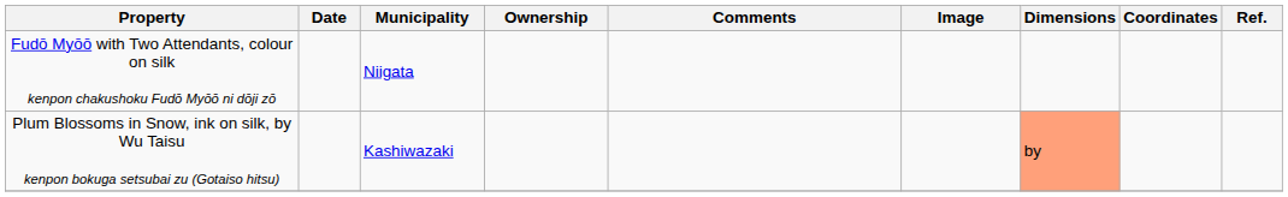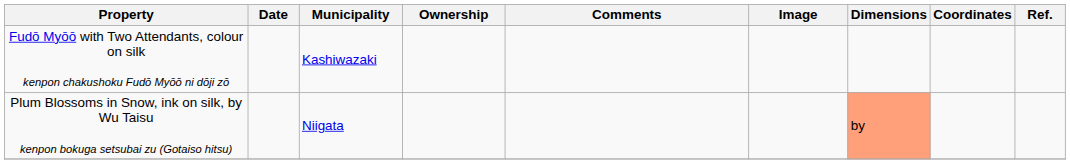row 2 | Municipality: Niigata -> Kashiwazaki
row 3 | Municipality: Kashiwazaki -> Niigata
